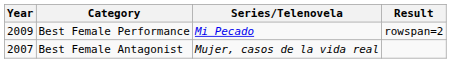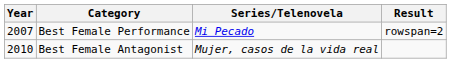Best Female Performance | Year: 2009 -> 2007
Best Female Antagonist | Year: 2007 -> 2010
